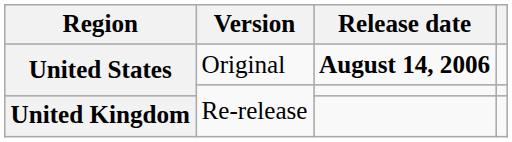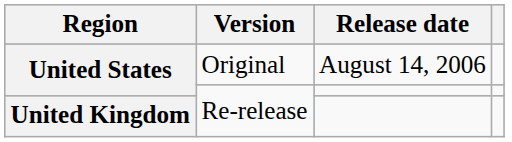United States / Original | Release date: bold -> normal
